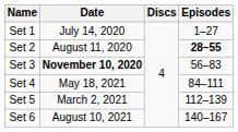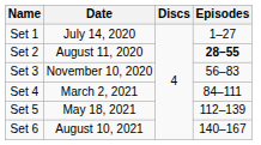Set 3 | Date: bold -> normal
Set 4 | Date: May 18, 2021 -> March 2, 2021
Set 5 | Date: March 2, 2021 -> May 18, 2021
